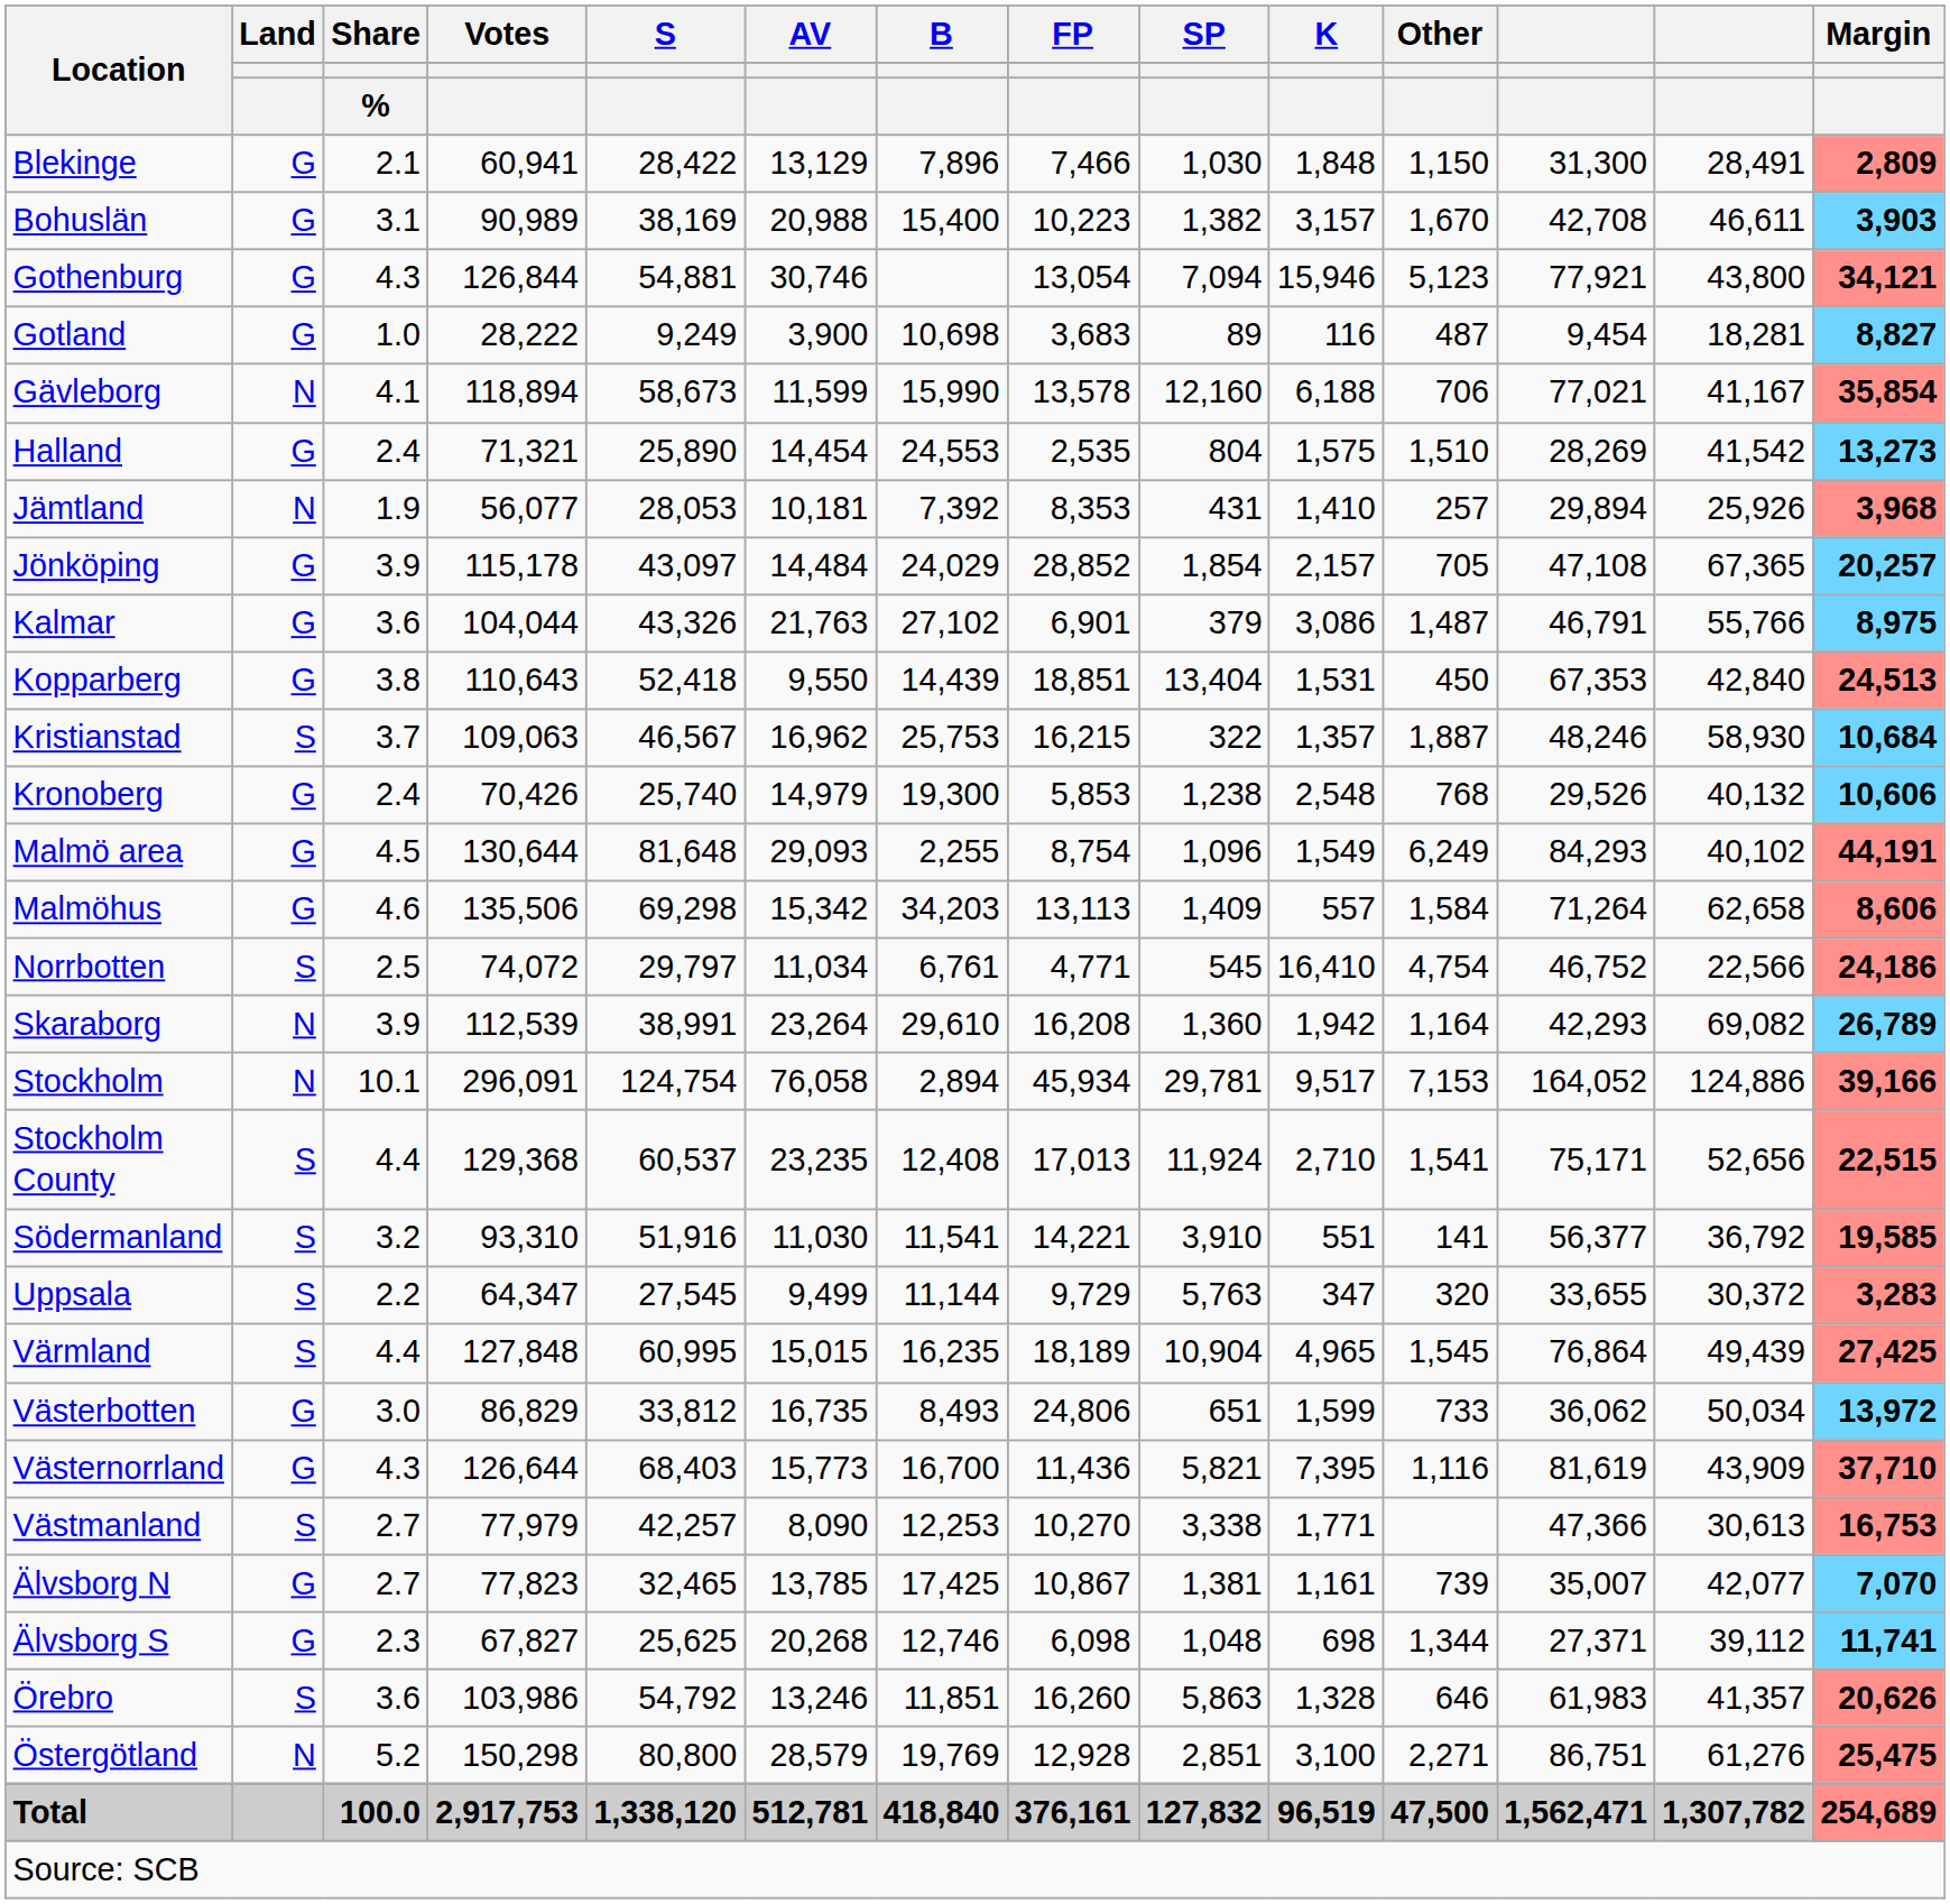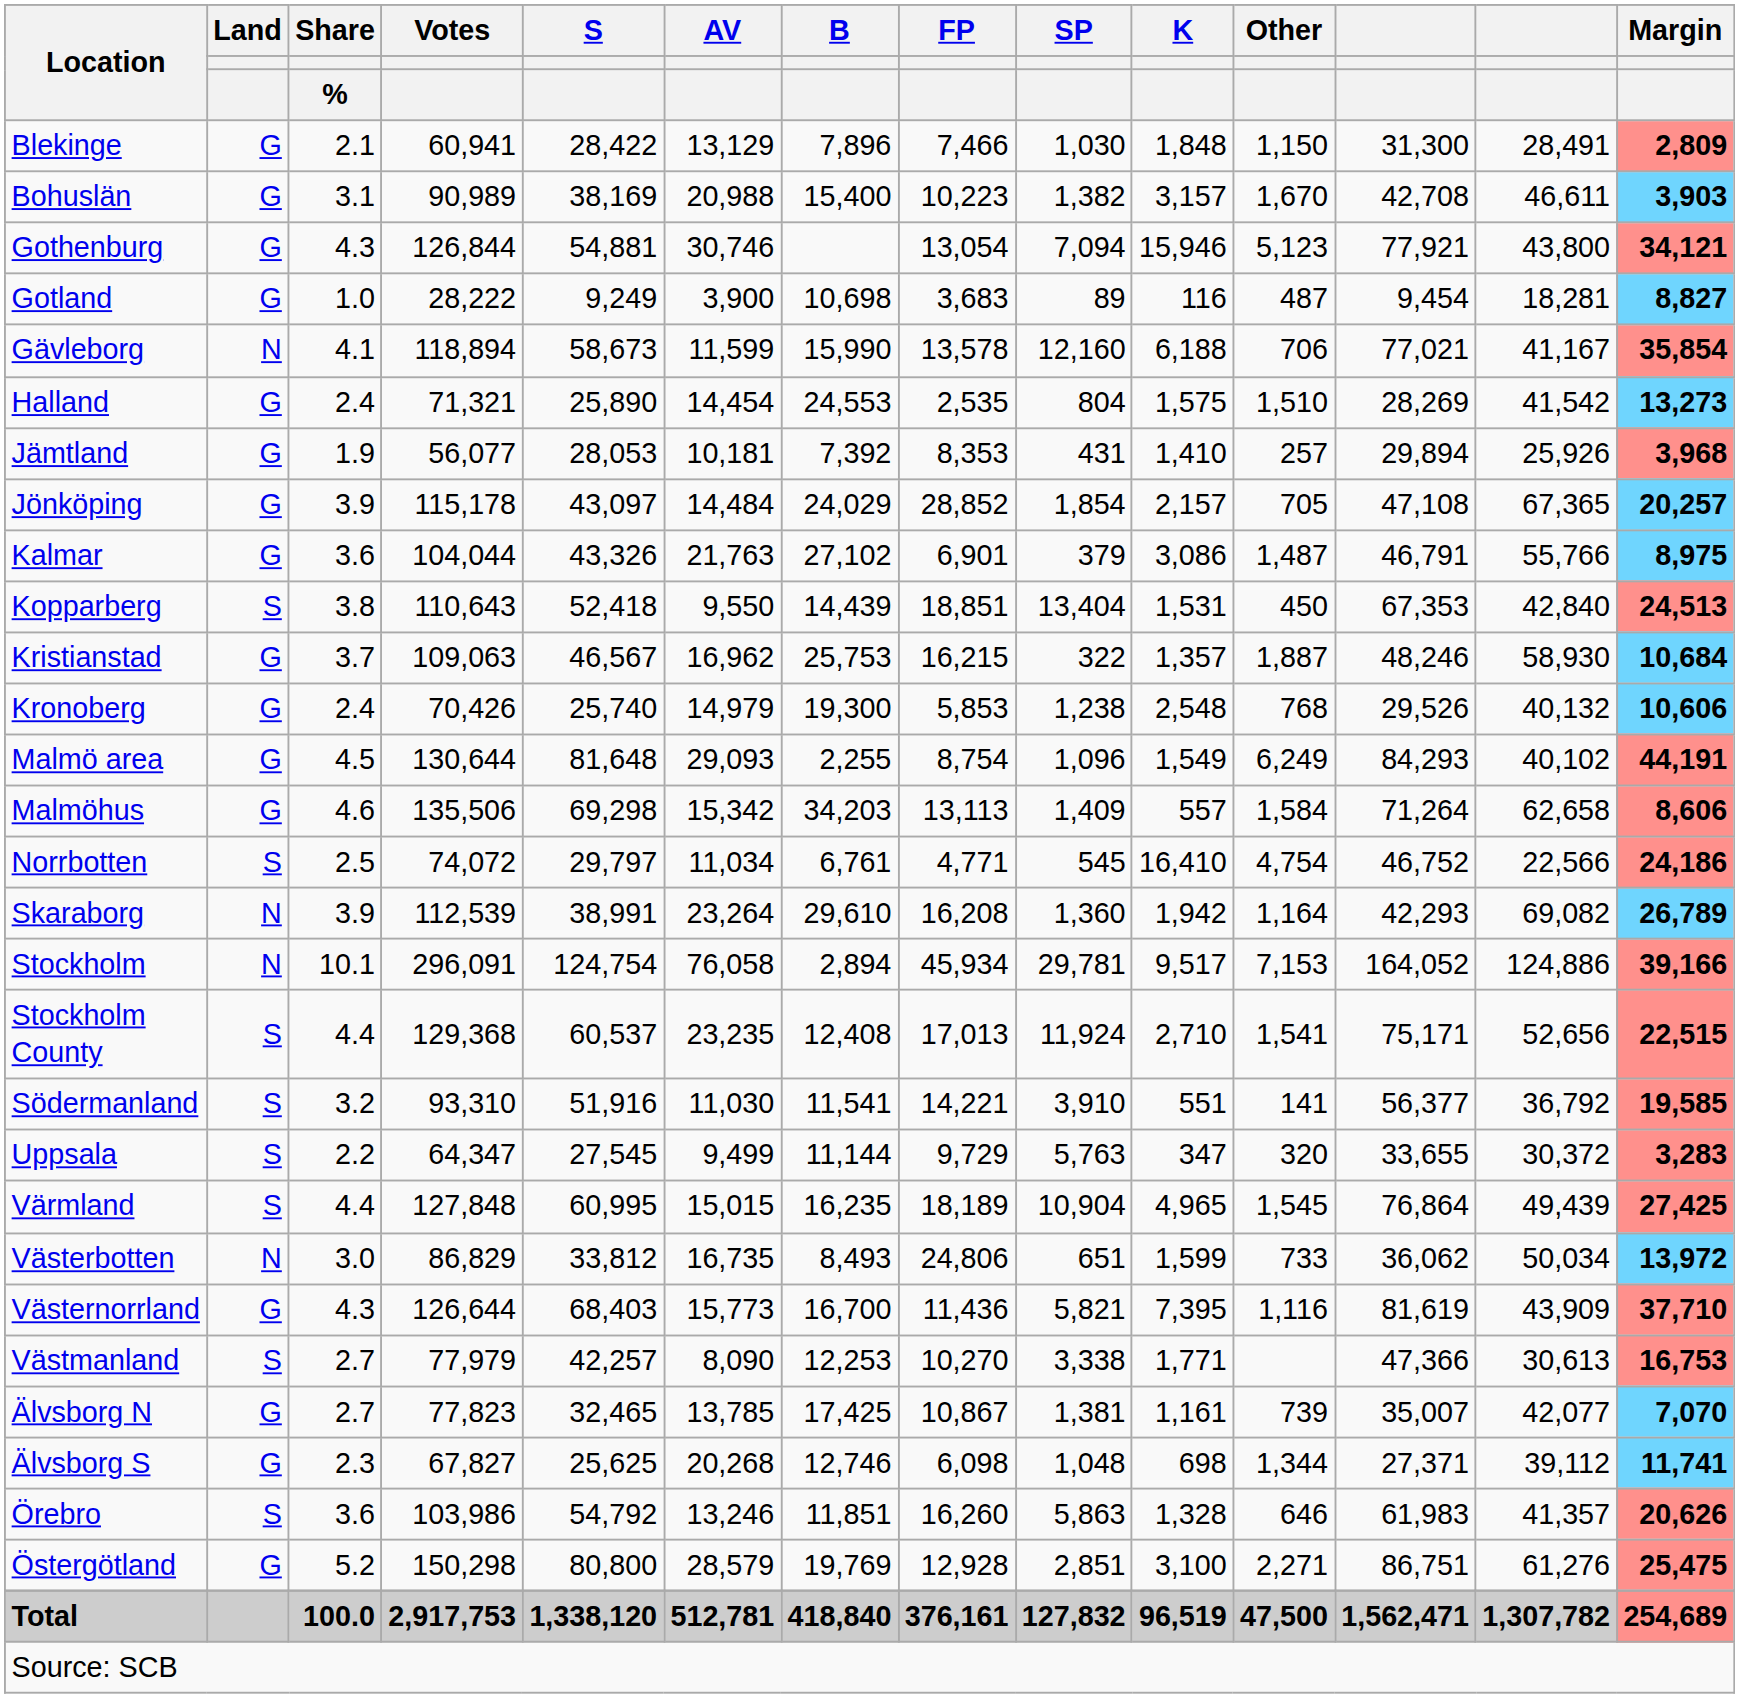Jämtland | Land: N -> G
Kopparberg | Land: G -> S
Kristianstad | Land: S -> G
Västerbotten | Land: G -> N
Östergötland | Land: N -> G
